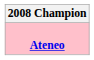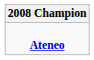row 2 | column 1: pink background -> no background
